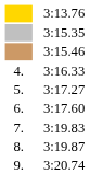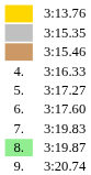3:19.87 | column 1: no background -> lightgreen background
